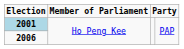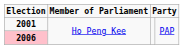2001 | Election: lightblue background -> no background
2006 | Election: no background -> pink background
